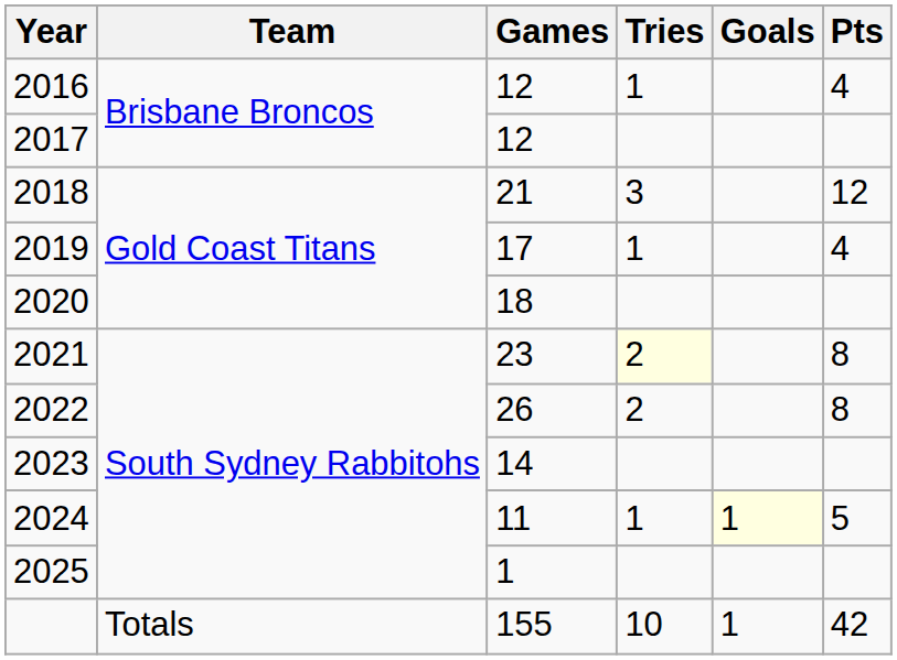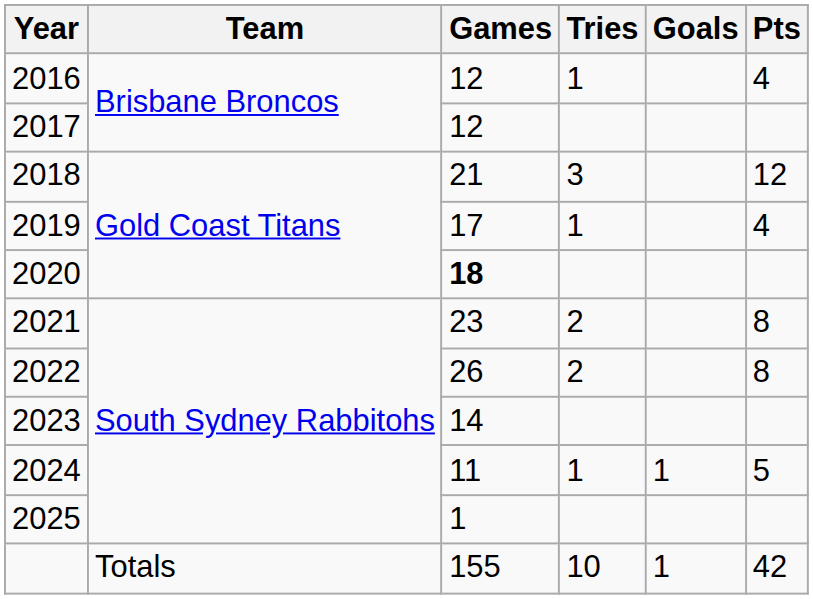2020 | Games: normal -> bold
2021 | Tries: lightyellow background -> no background
2024 | Goals: lightyellow background -> no background
